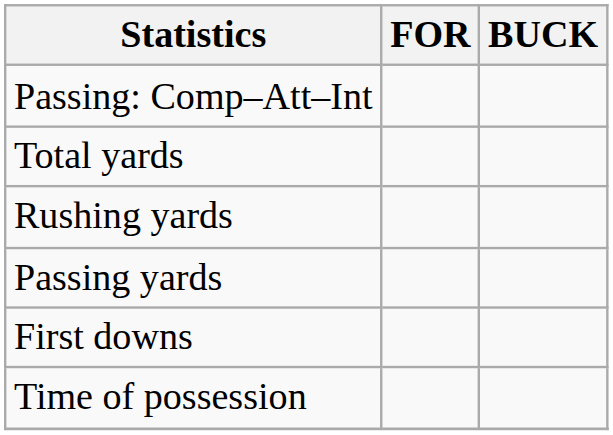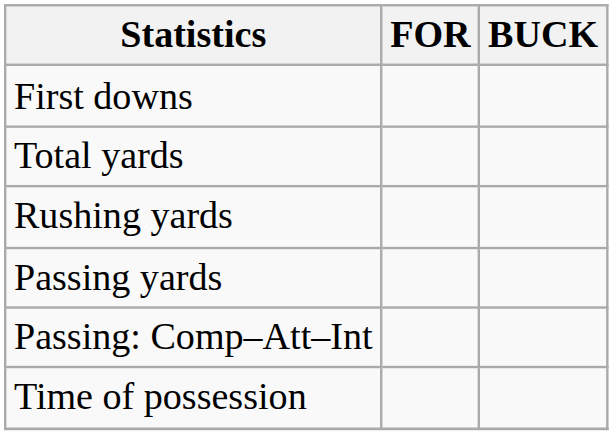rows swapped: First downs <-> Passing: Comp–Att–Int
